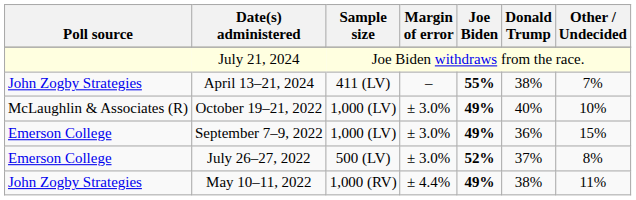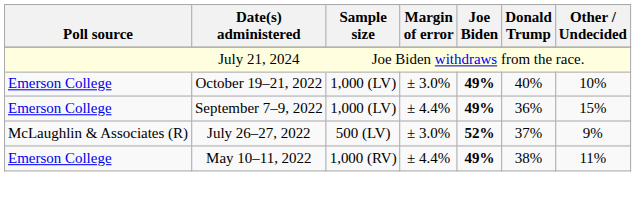- row: John Zogby Strategies | April 13–21, 2024 | 411 (LV) | – | 55% | 38% | 7%
October 19–21, 2022 | Poll source: McLaughlin & Associates (R) -> Emerson College
September 7–9, 2022 | Margin of error: ± 3.0% -> ± 4.4%
July 26–27, 2022 | Poll source: Emerson College -> McLaughlin & Associates (R)
July 26–27, 2022 | Other / Undecided: 8% -> 9%
May 10–11, 2022 | Poll source: John Zogby Strategies -> Emerson College
